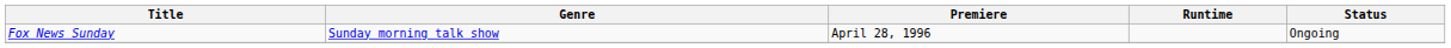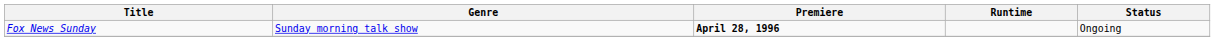Fox News Sunday | Premiere: normal -> bold
